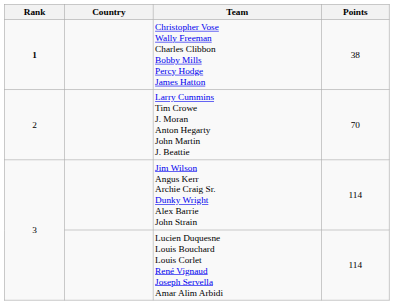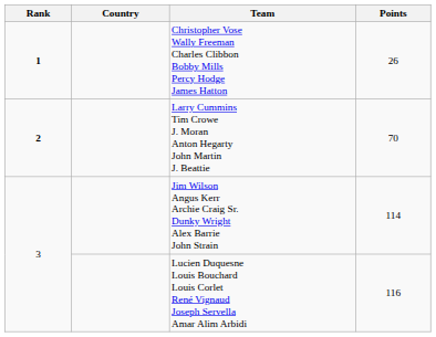row 2 | Points: 38 -> 26
row 3 | Rank: normal -> bold
row 5 | Points: 114 -> 116
